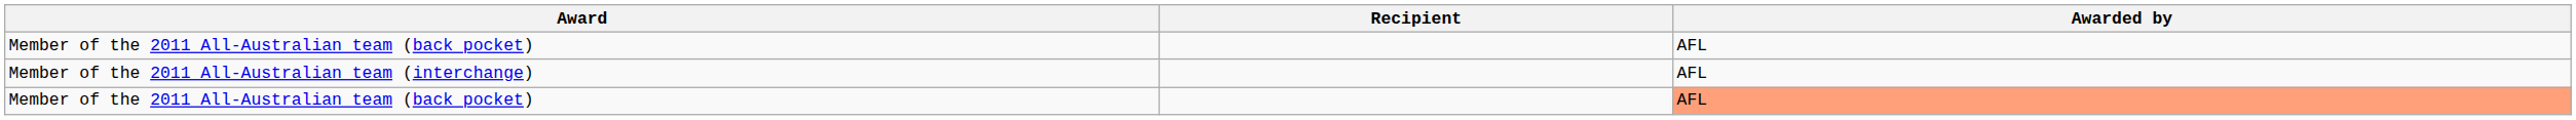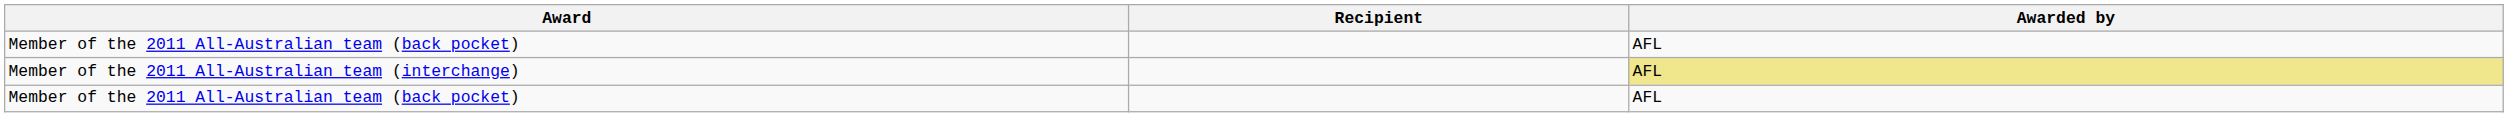row 3 | Awarded by: no background -> khaki background
row 4 | Awarded by: lightsalmon background -> no background
